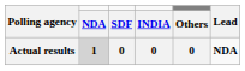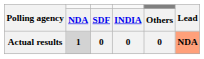Actual results | Lead: no background -> lightsalmon background
